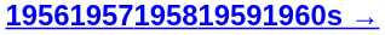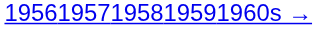row 1 | column 1: bold -> normal
